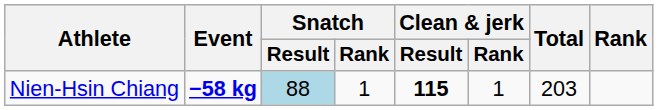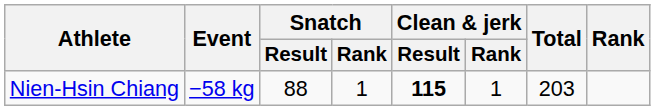Nien-Hsin Chiang | Event: bold -> normal
Nien-Hsin Chiang | Snatch / Result: lightblue background -> no background
